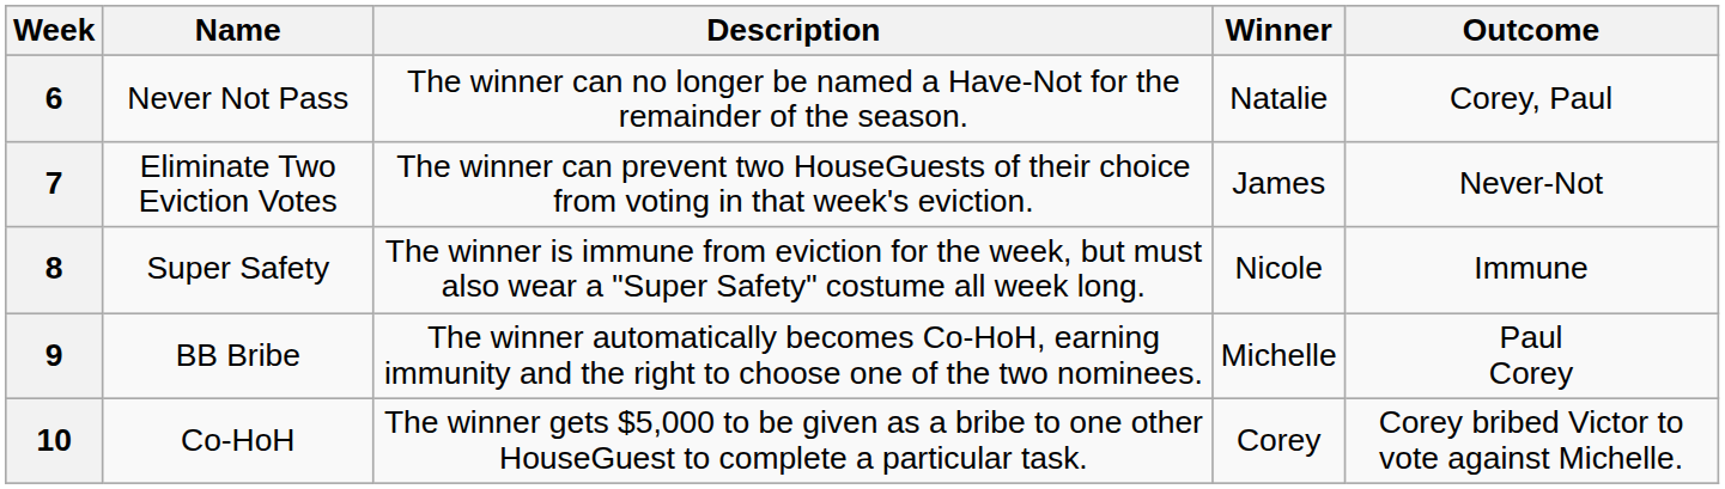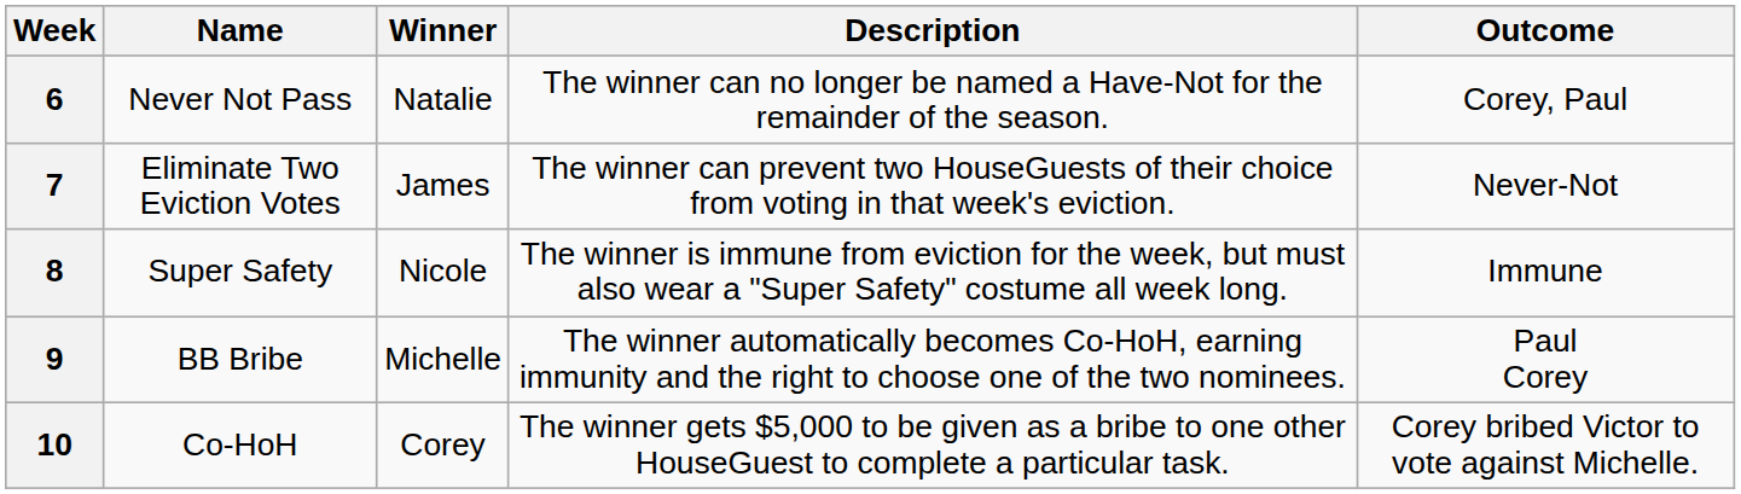columns swapped: Description <-> Winner
